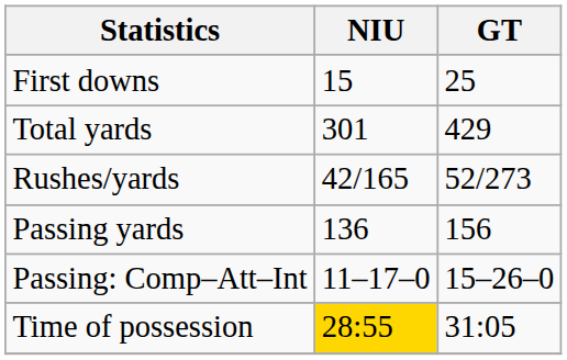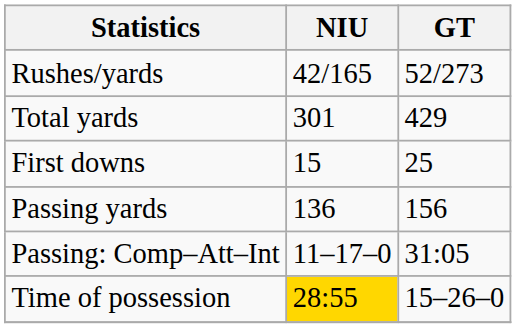rows swapped: First downs <-> Rushes/yards
Passing: Comp–Att–Int | GT: 15–26–0 -> 31:05
Time of possession | GT: 31:05 -> 15–26–0
